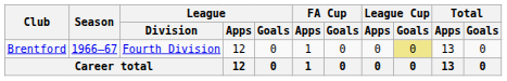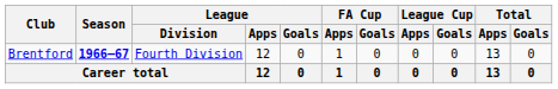Brentford | Season: normal -> bold
Brentford | League Cup / Goals: khaki background -> no background
